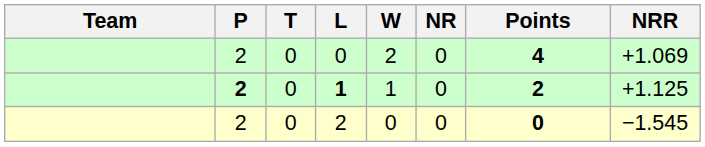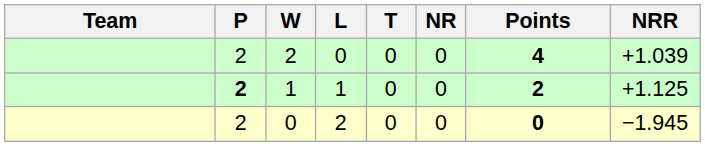columns swapped: W <-> T
row 2 | NRR: +1.069 -> +1.039
row 3 | L: bold -> normal
row 4 | NRR: −1.545 -> −1.945
